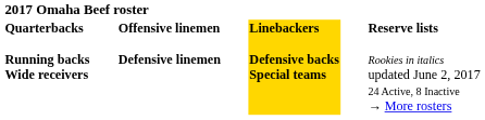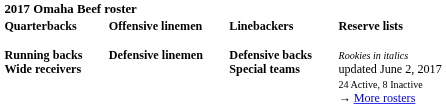Quarterbacks Running backs Wide receivers | column 3: gold background -> no background
